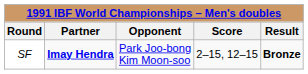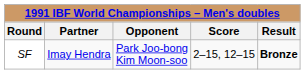SF | Partner: bold -> normal
